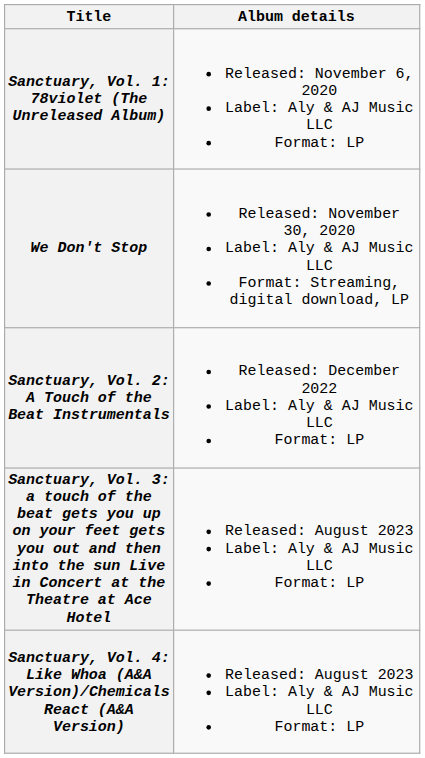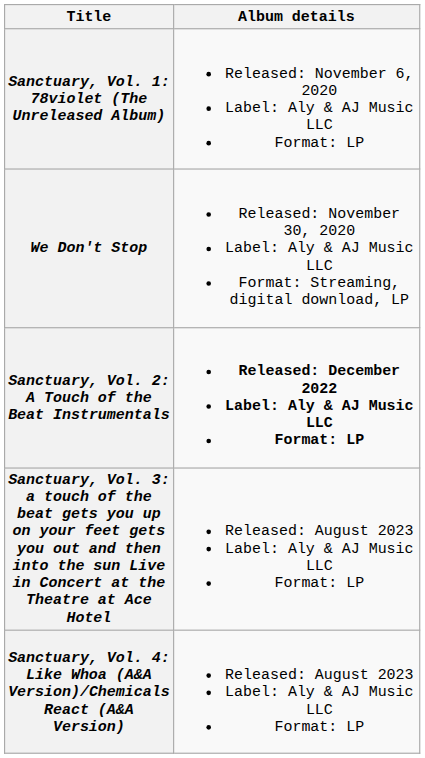Sanctuary, Vol. 2: A Touch of the Beat Instrumentals | Album details: normal -> bold
